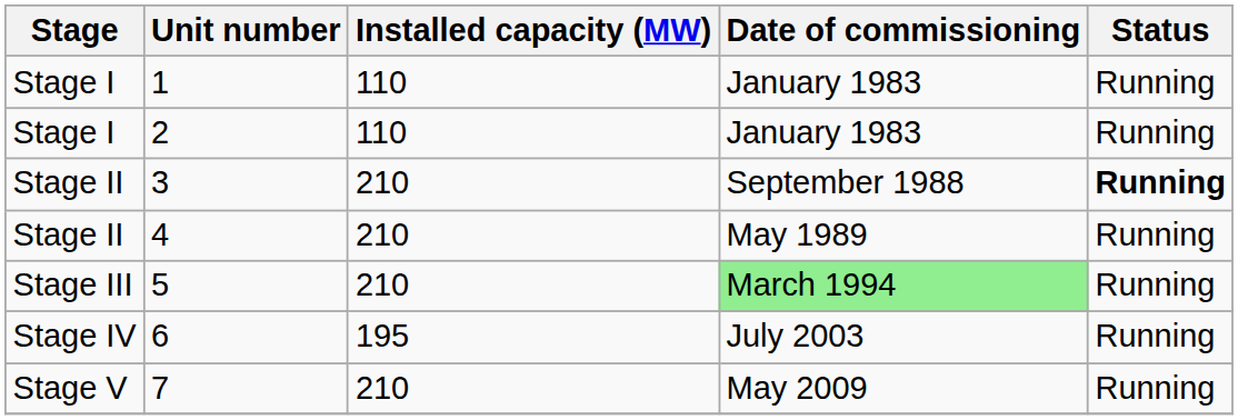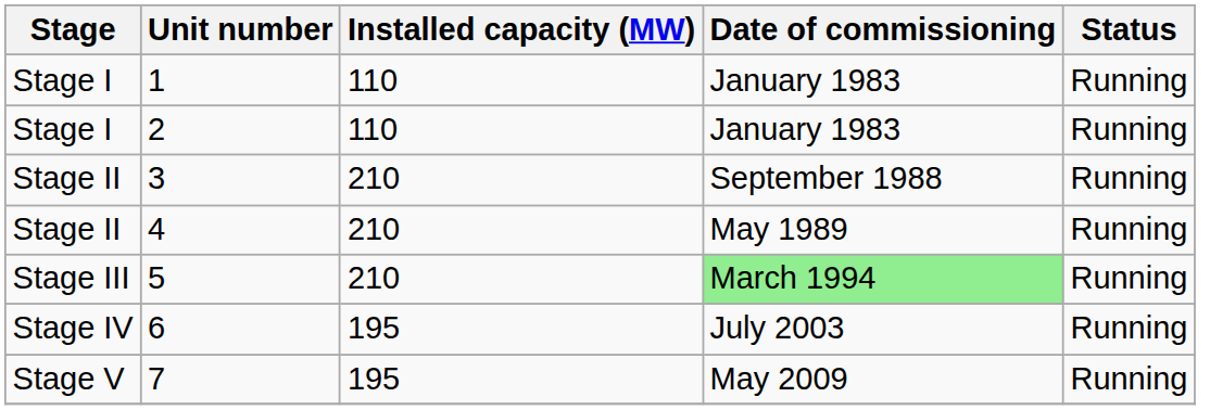3 | Status: bold -> normal
7 | Installed capacity (MW): 210 -> 195
